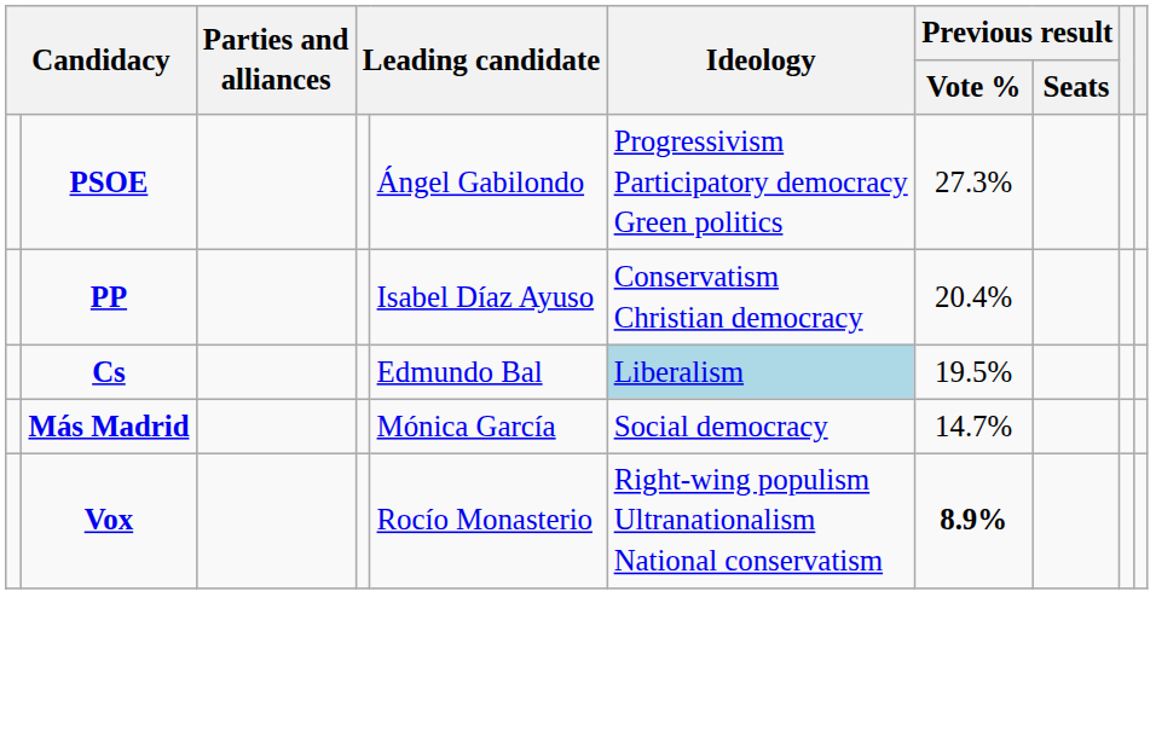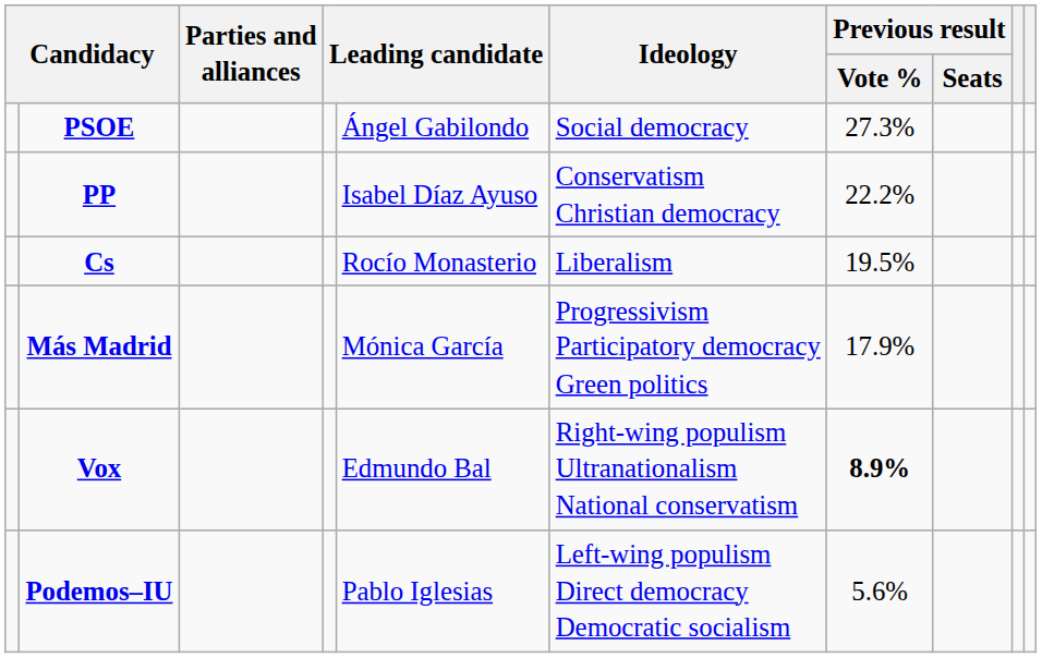PSOE | Ideology: Progressivism Participatory democracy Green politics -> Social democracy
PP | Previous result / Vote %: 20.4% -> 22.2%
Cs | column 5: Edmundo Bal -> Rocío Monasterio
Cs | Ideology: lightblue background -> no background
Más Madrid | Ideology: Social democracy -> Progressivism Participatory democracy Green politics
Más Madrid | Previous result / Vote %: 14.7% -> 17.9%
Vox | column 5: Rocío Monasterio -> Edmundo Bal
+ row: Podemos–IU | Pablo Iglesias | Left-wing populism Direct democracy Democratic socialism | 5.6%
